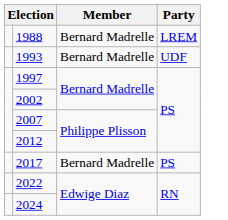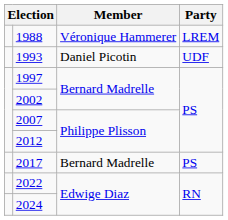1988 | Member: Bernard Madrelle -> Véronique Hammerer
1993 | Member: Bernard Madrelle -> Daniel Picotin
